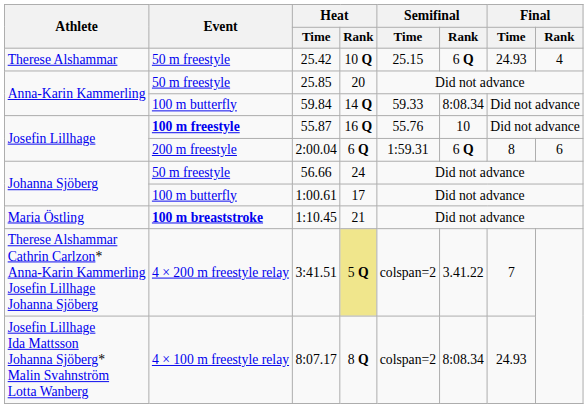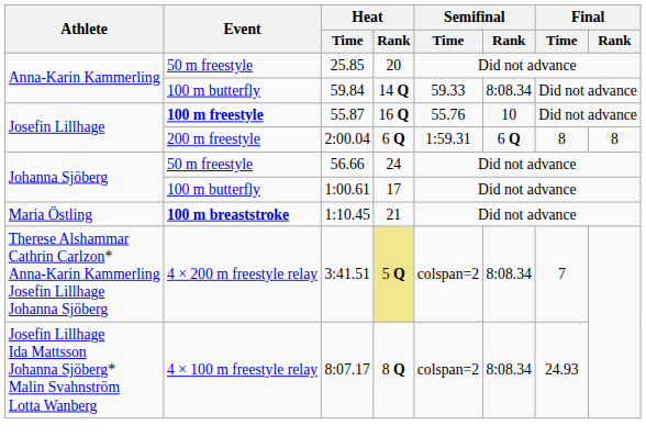- row: Therese Alshammar | 50 m freestyle | 25.42 | 10 Q | 25.15 | 6 Q | 24.93 | 4
2:00.04 | Final / Rank: 6 -> 8
3:41.51 | Semifinal / Rank: 3.41.22 -> 8:08.34
